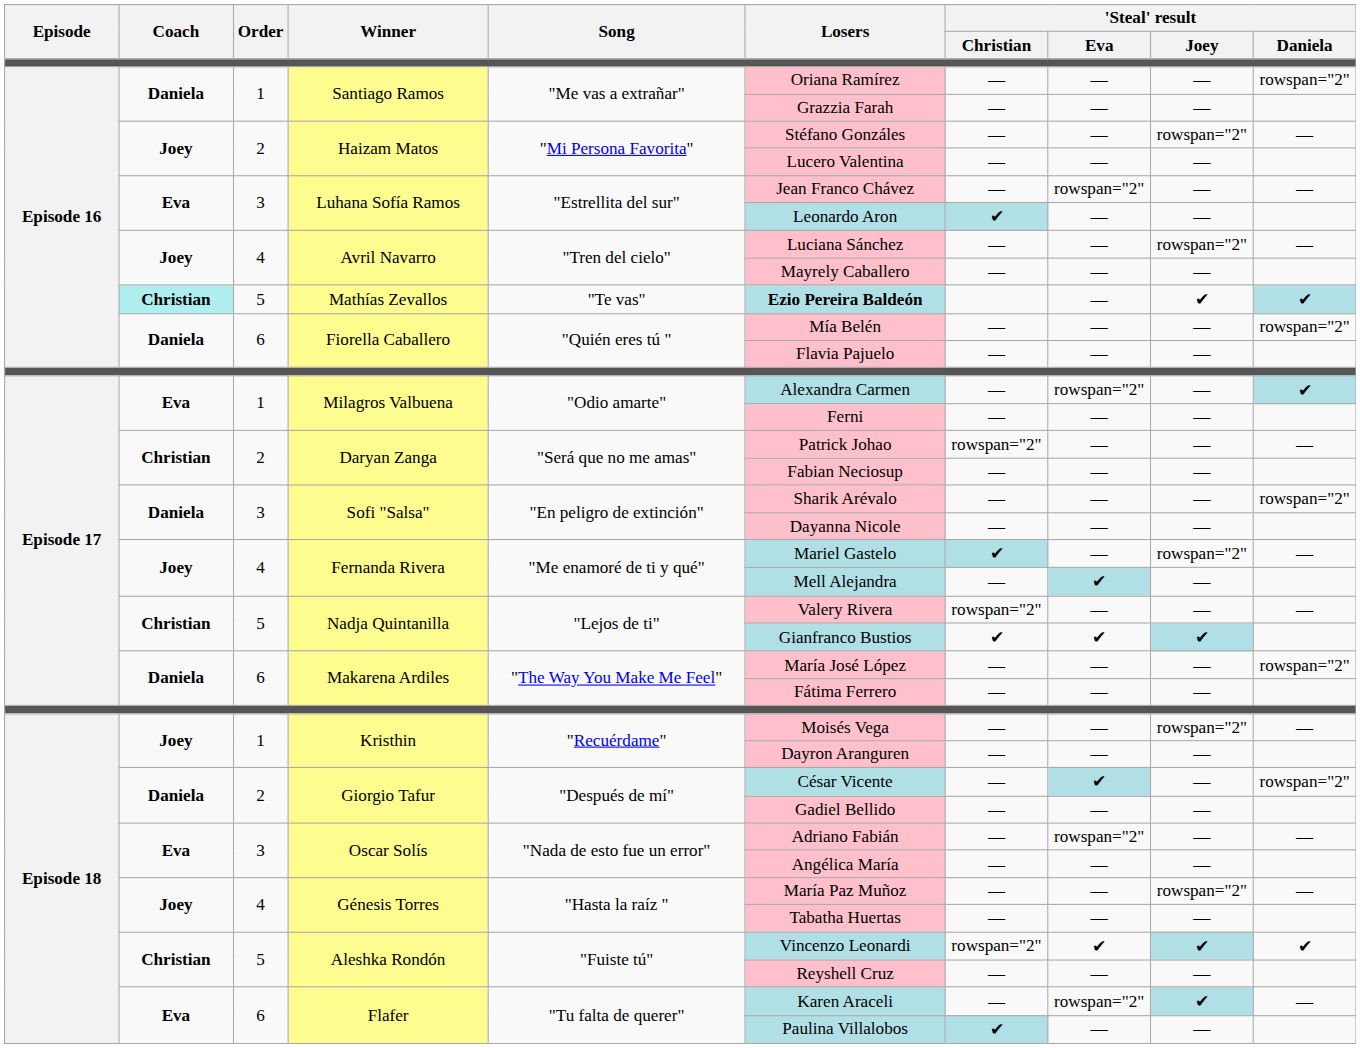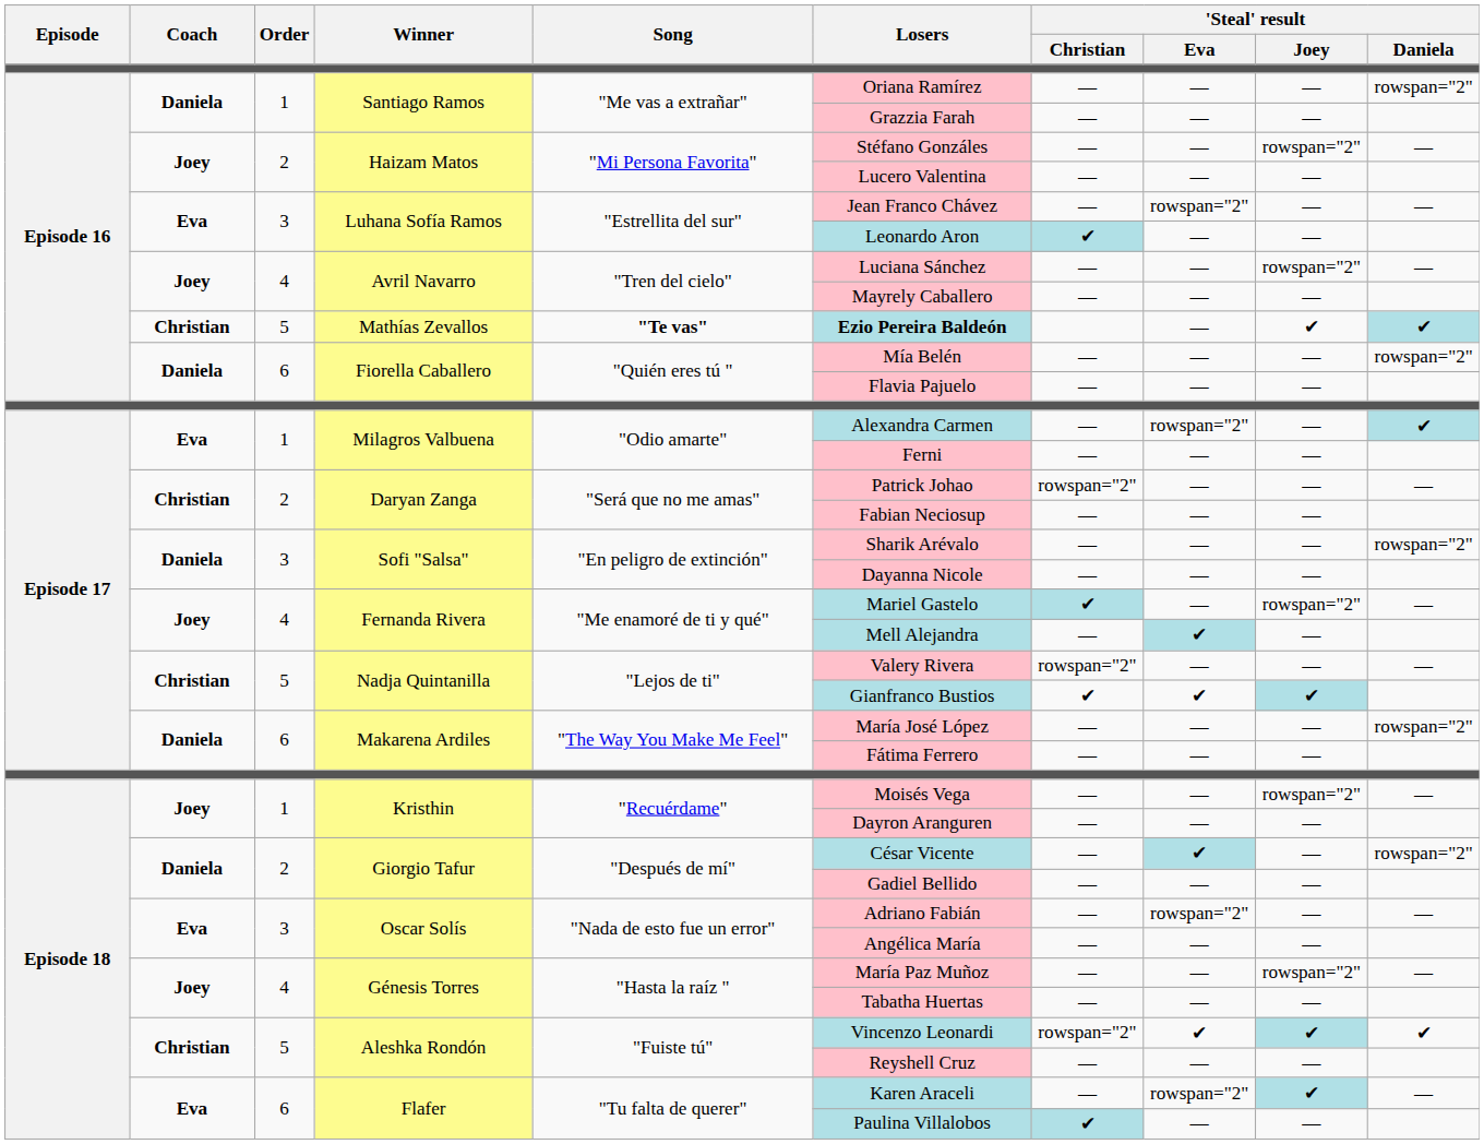Mathías Zevallos | Coach: paleturquoise background -> no background
Mathías Zevallos | Song: normal -> bold
